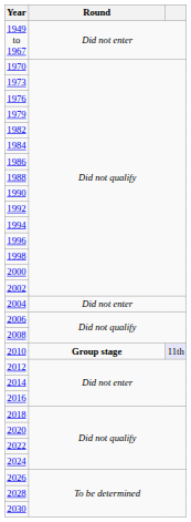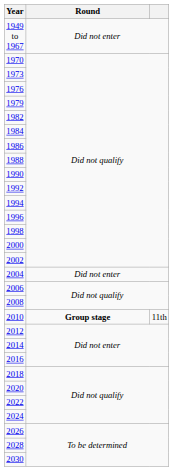2010 | column 3: lavender background -> no background
